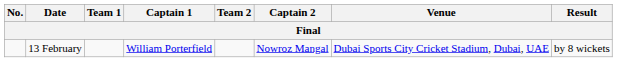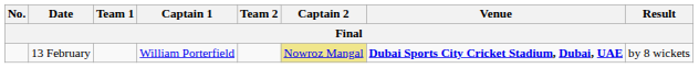13 February | Captain 2: no background -> khaki background
13 February | Venue: normal -> bold
